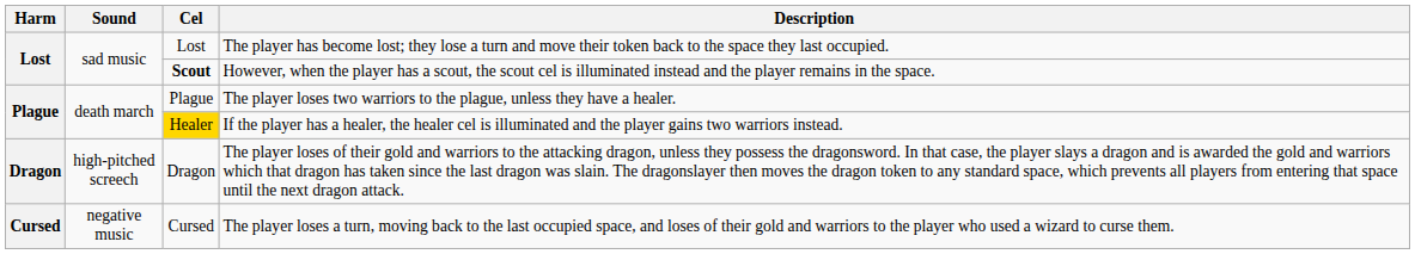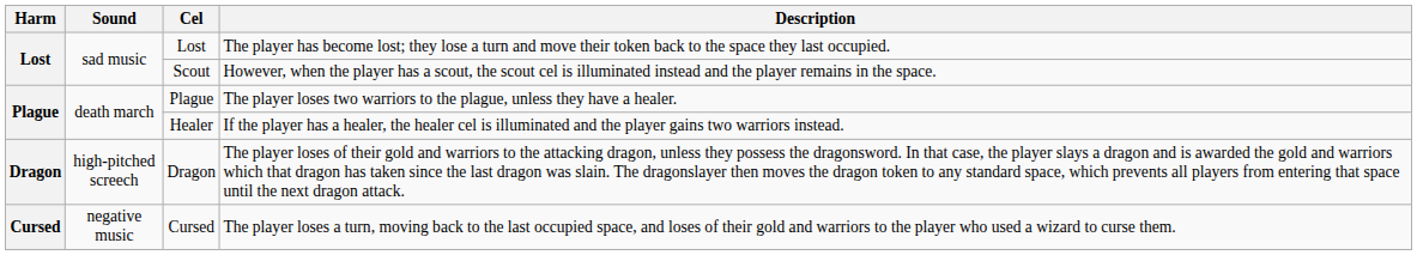Scout | Cel: bold -> normal
Healer | Cel: gold background -> no background
